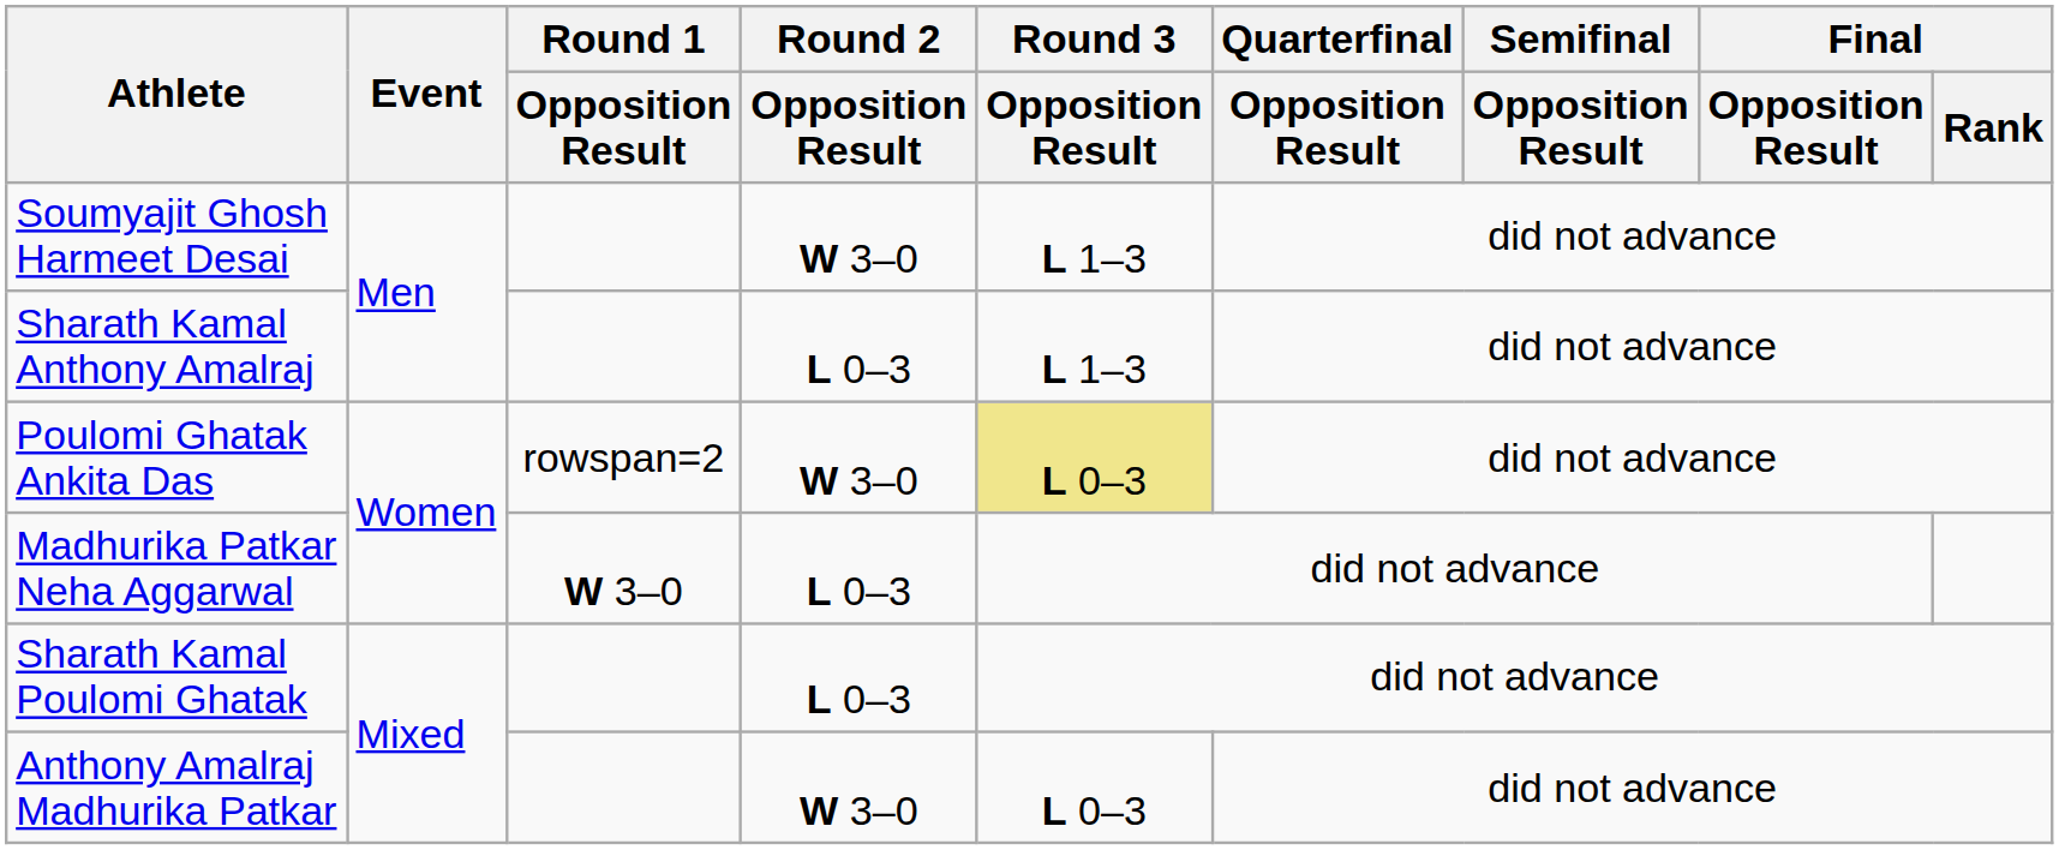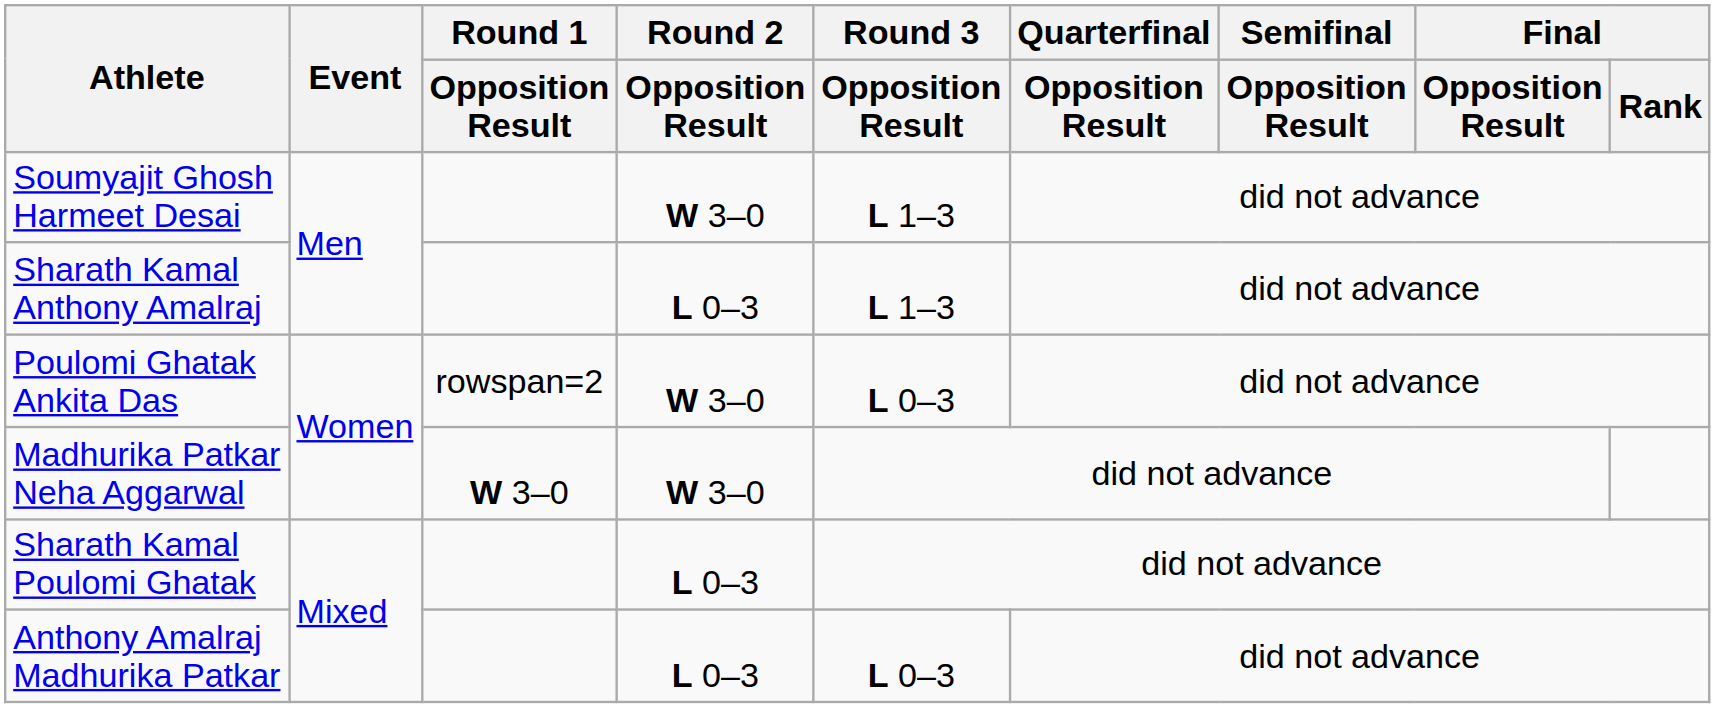Poulomi Ghatak Ankita Das | Round 3 / Opposition Result: khaki background -> no background
Madhurika Patkar Neha Aggarwal | Round 2 / Opposition Result: L 0–3 -> W 3–0
Anthony Amalraj Madhurika Patkar | Round 2 / Opposition Result: W 3–0 -> L 0–3
